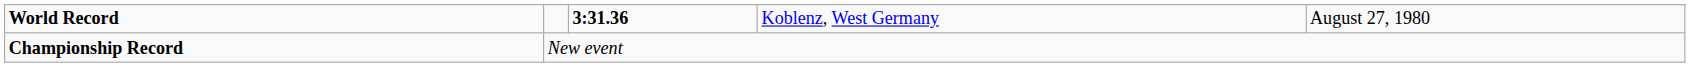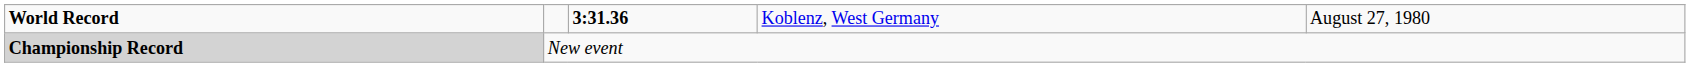Championship Record | column 1: no background -> lightgrey background
